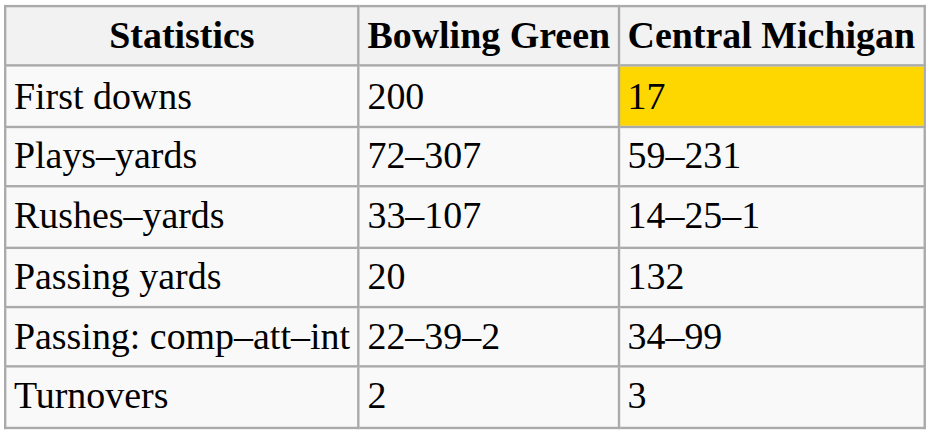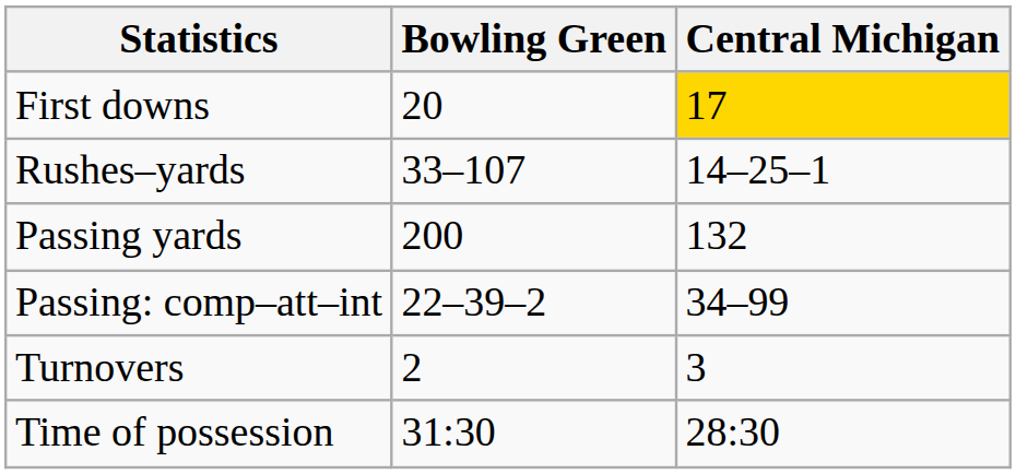First downs | Bowling Green: 200 -> 20
- row: Plays–yards | 72–307 | 59–231
Passing yards | Bowling Green: 20 -> 200
+ row: Time of possession | 31:30 | 28:30
